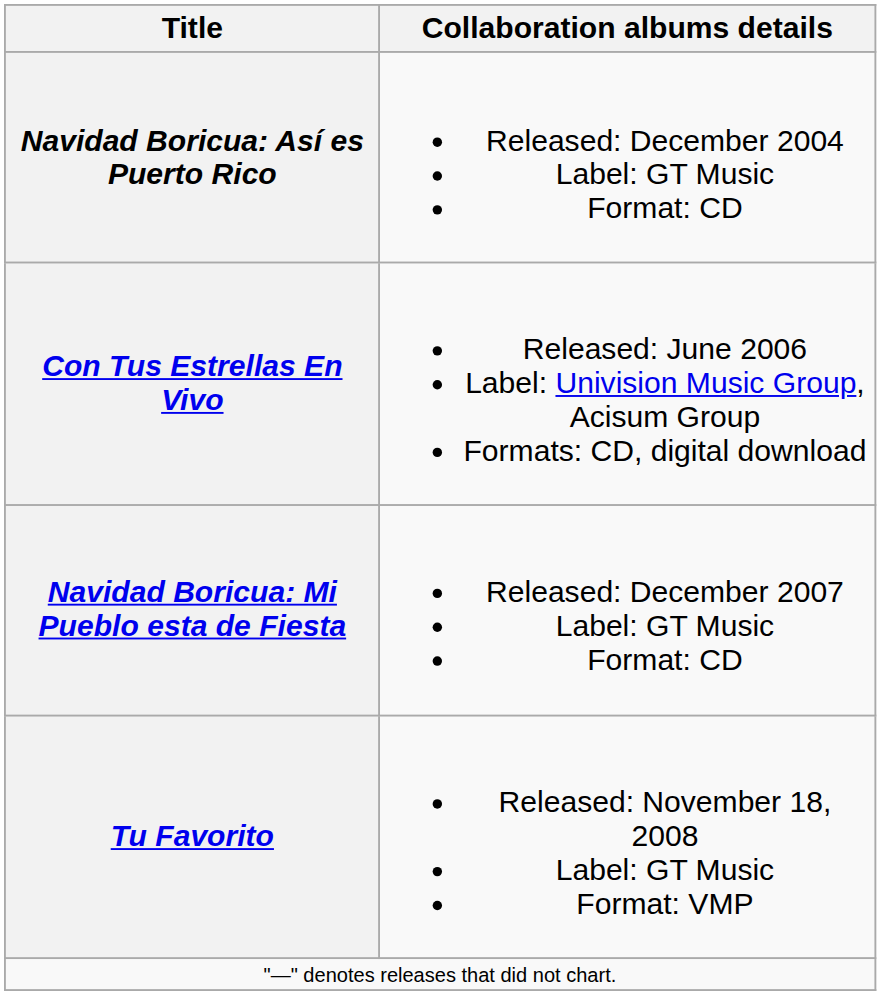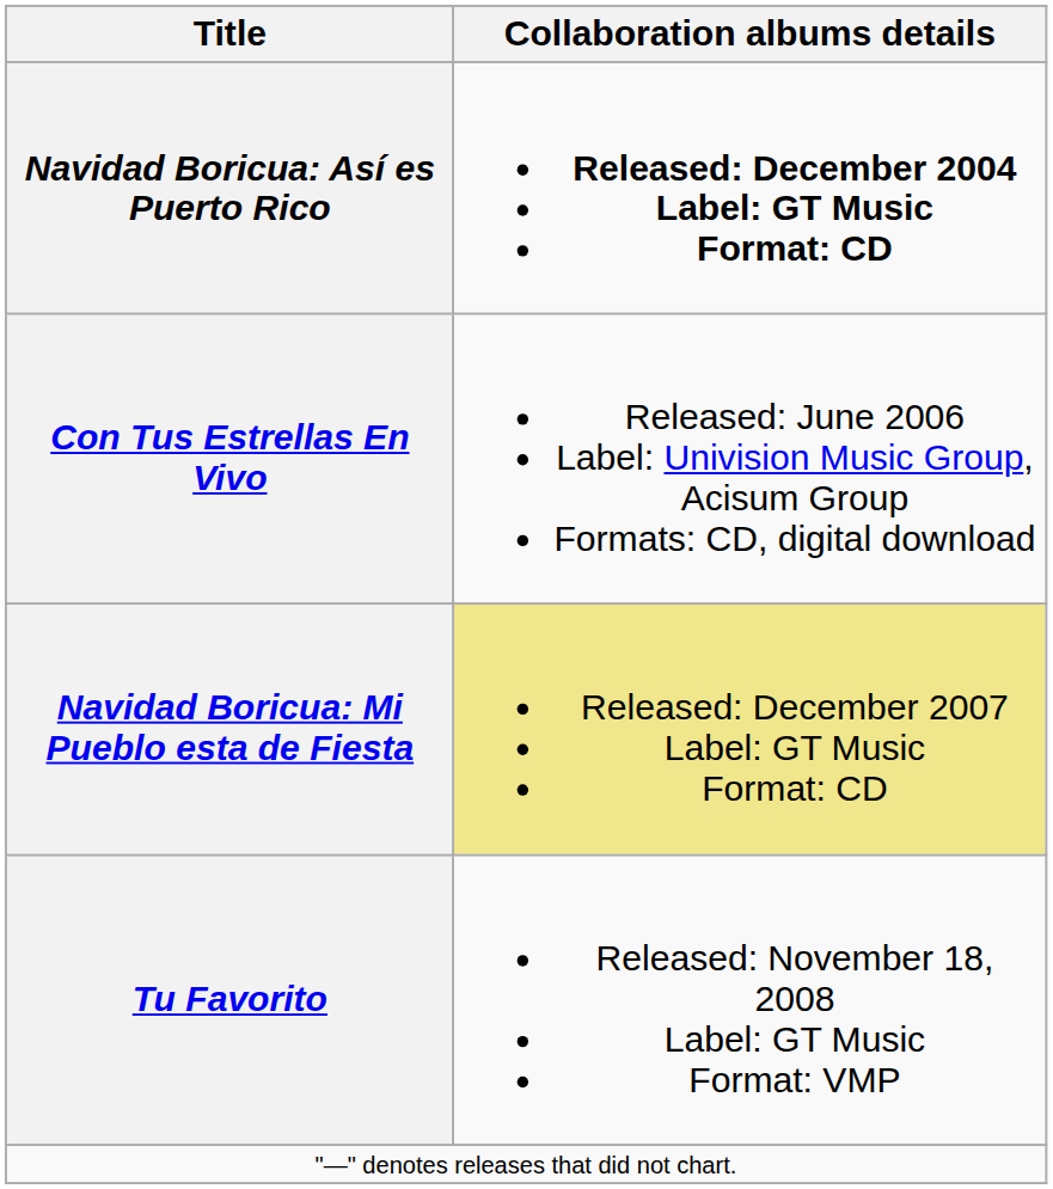Navidad Boricua: Así es Puerto Rico | Collaboration albums details: normal -> bold
Navidad Boricua: Mi Pueblo esta de Fiesta | Collaboration albums details: no background -> khaki background
